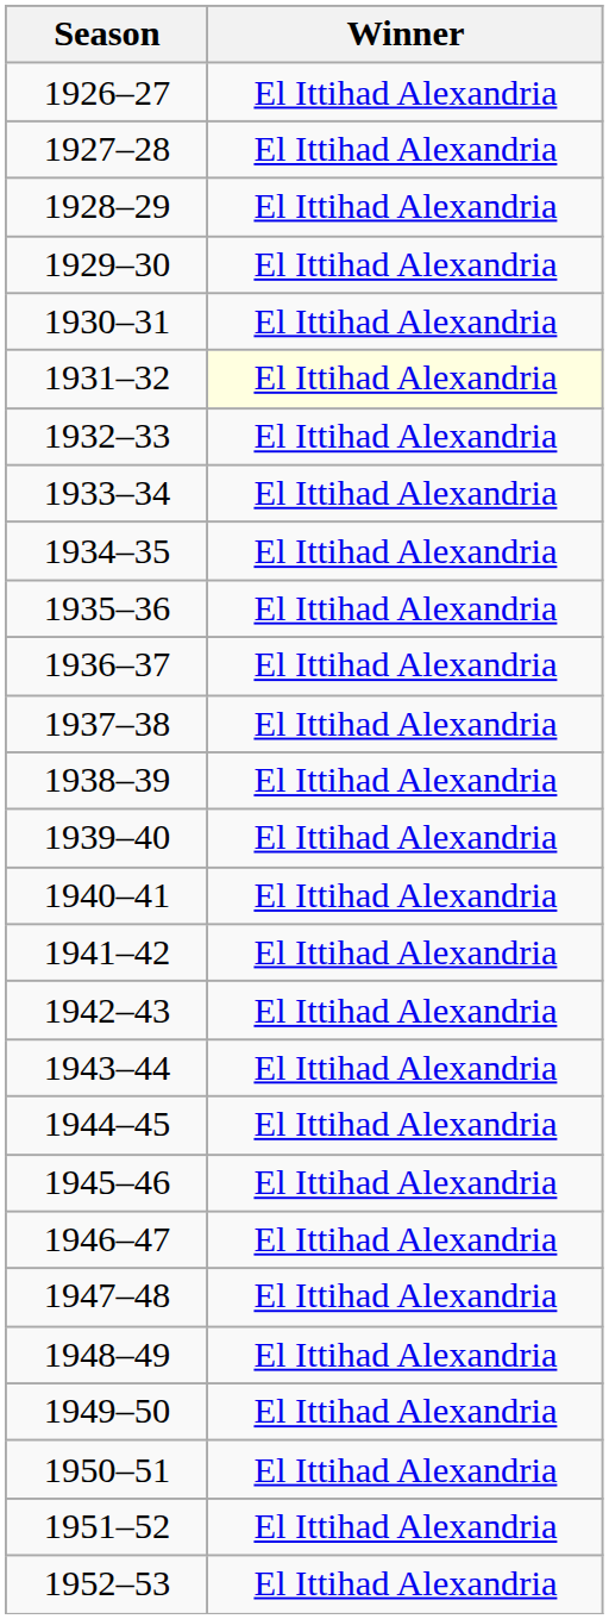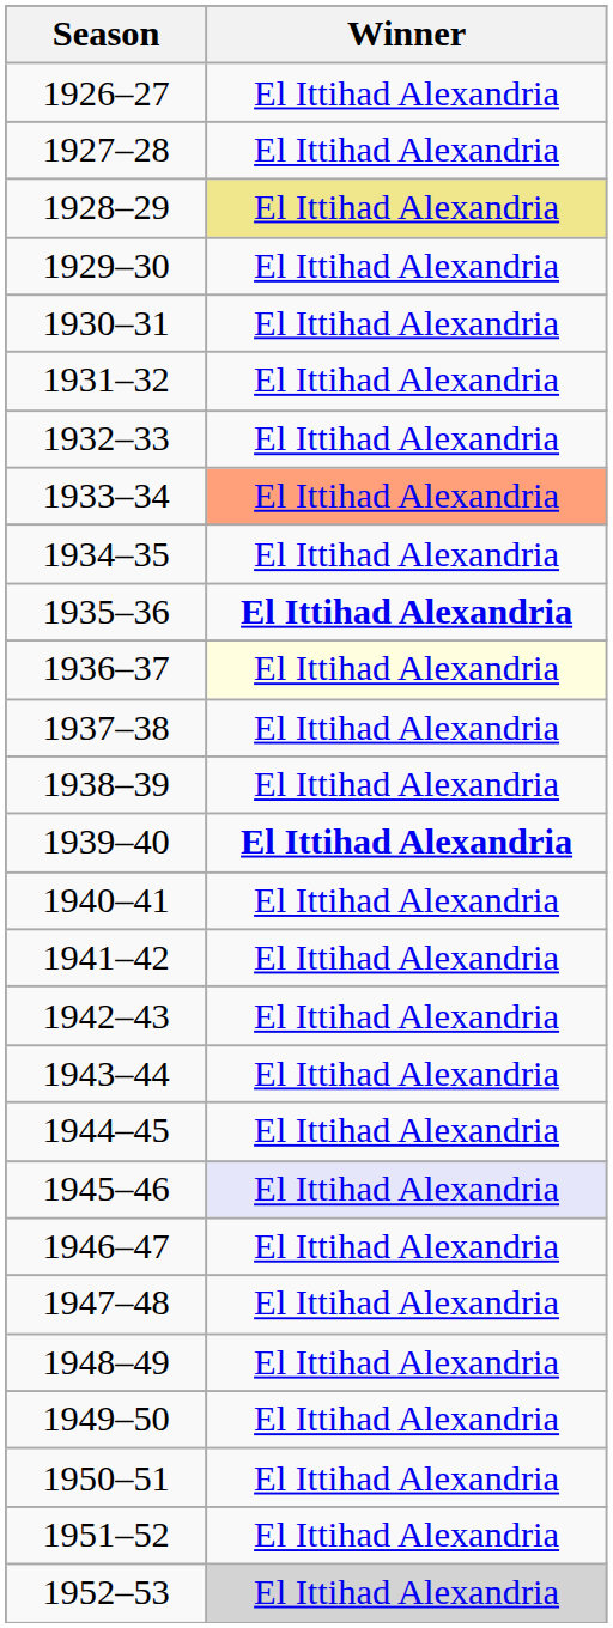1928–29 | Winner: no background -> khaki background
1931–32 | Winner: lightyellow background -> no background
1933–34 | Winner: no background -> lightsalmon background
1935–36 | Winner: normal -> bold
1936–37 | Winner: no background -> lightyellow background
1939–40 | Winner: normal -> bold
1945–46 | Winner: no background -> lavender background
1952–53 | Winner: no background -> lightgrey background
